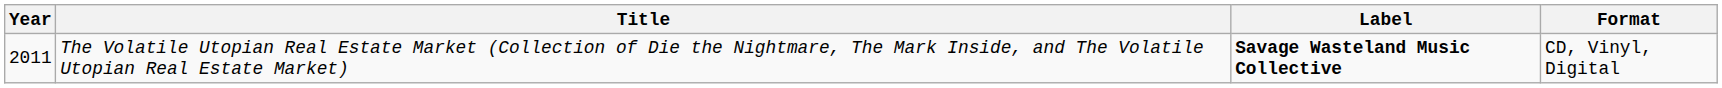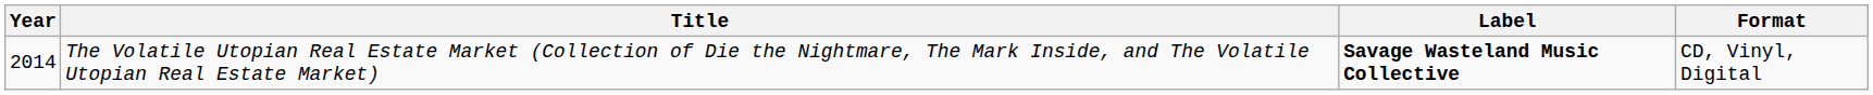row 2 | Year: 2011 -> 2014
